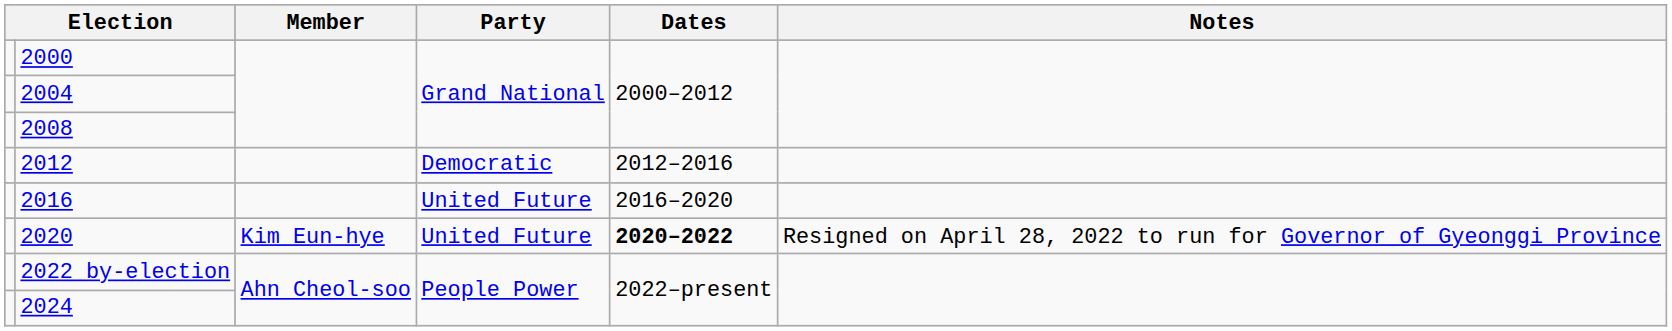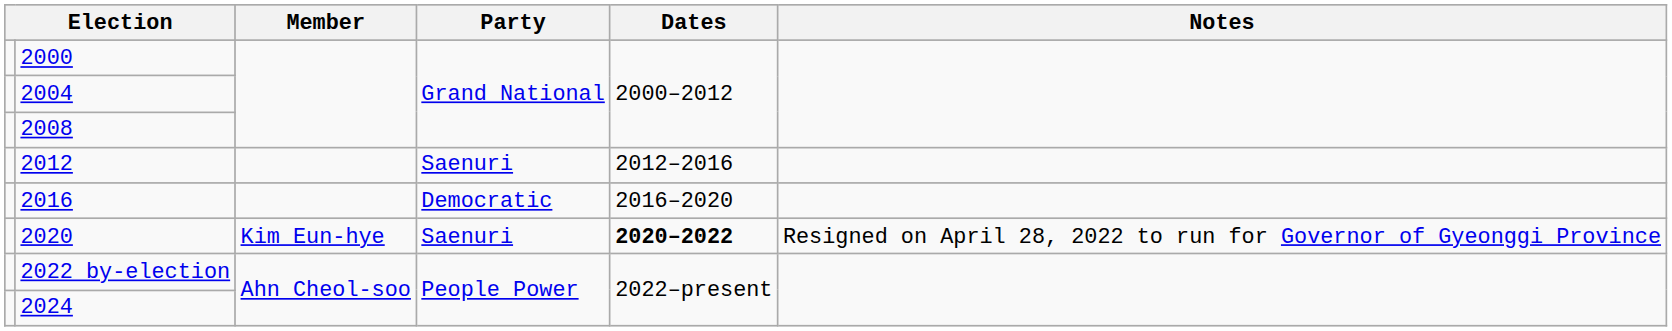2012 | Party: Democratic -> Saenuri
2016 | Party: United Future -> Democratic
2020 | Party: United Future -> Saenuri
